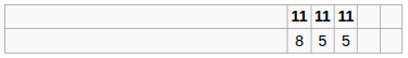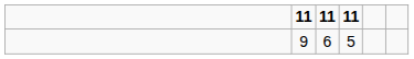row 2 | column 2: 8 -> 9
row 2 | column 3: 5 -> 6
